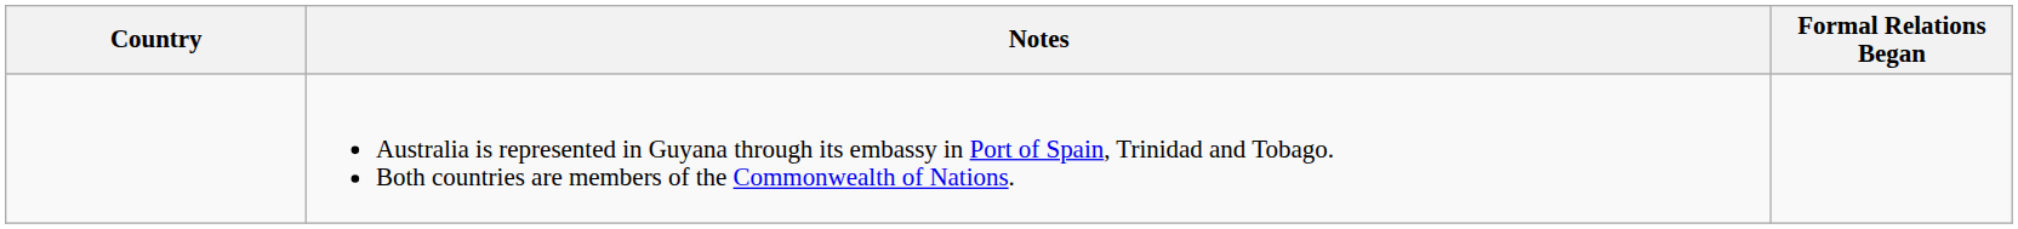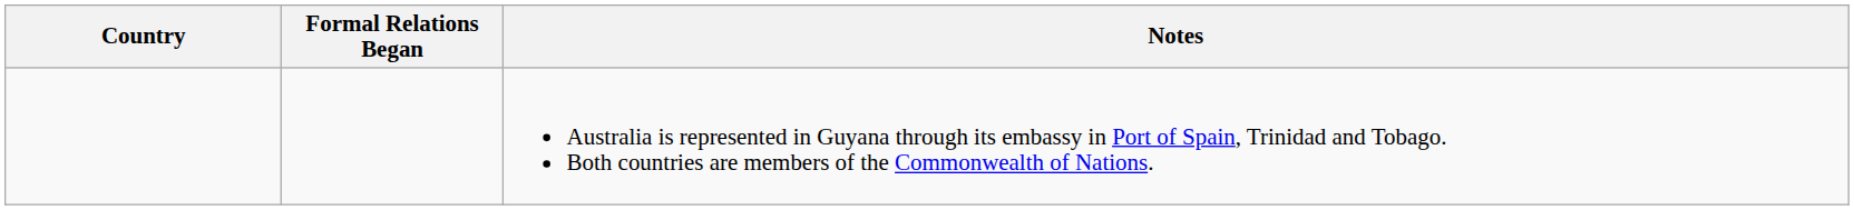columns swapped: Formal Relations Began <-> Notes
